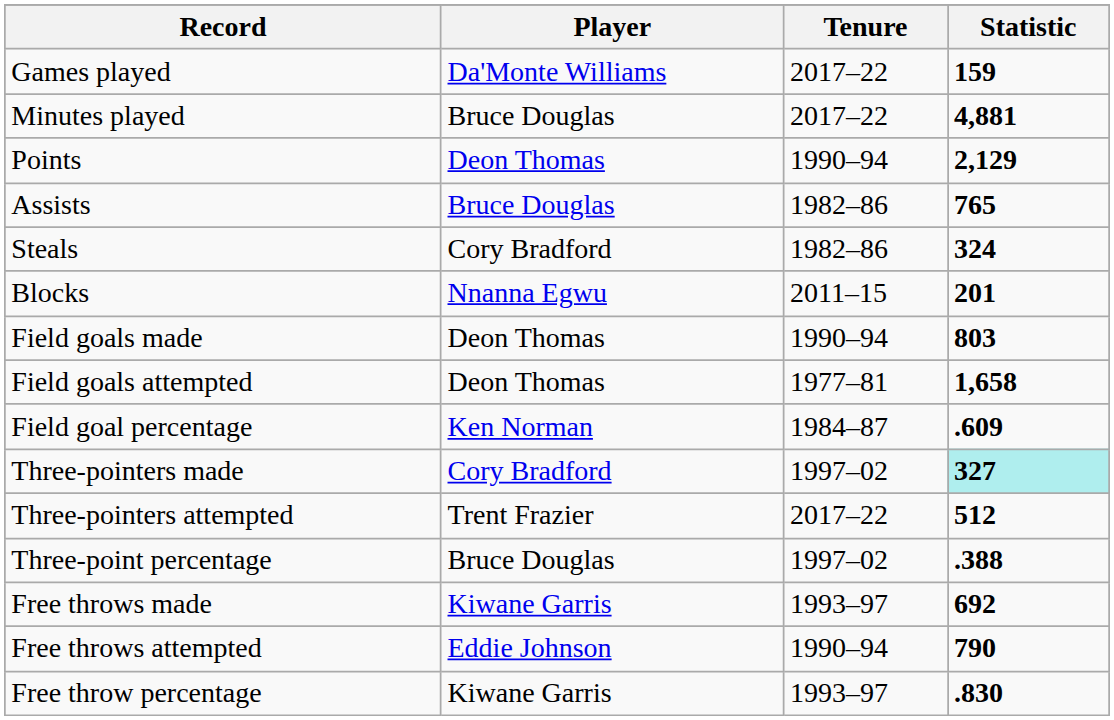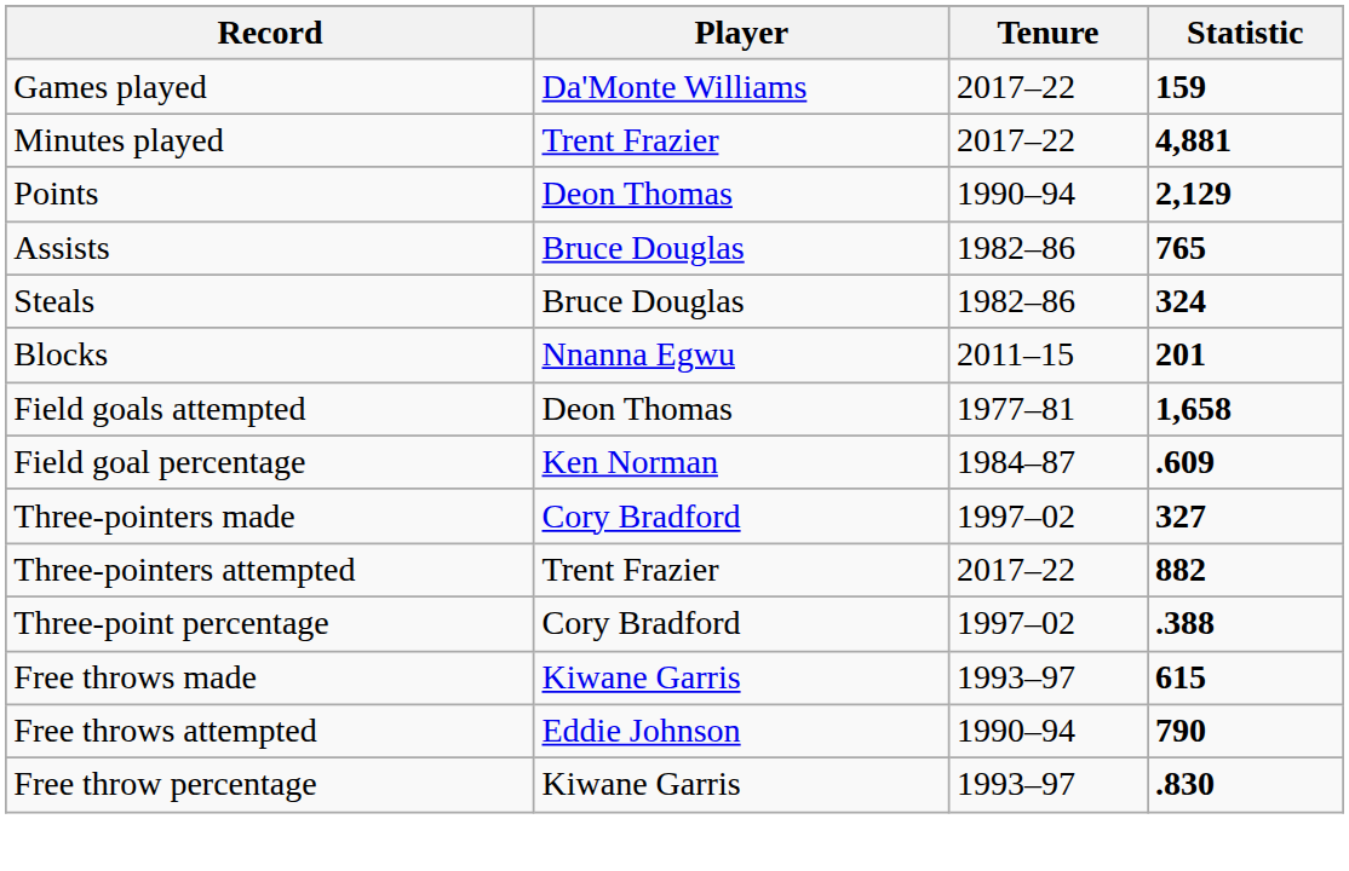Minutes played | Player: Bruce Douglas -> Trent Frazier
Steals | Player: Cory Bradford -> Bruce Douglas
- row: Field goals made | Deon Thomas | 1990–94 | 803
Three-pointers made | Statistic: paleturquoise background -> no background
Three-pointers attempted | Statistic: 512 -> 882
Three-point percentage | Player: Bruce Douglas -> Cory Bradford
Free throws made | Statistic: 692 -> 615
